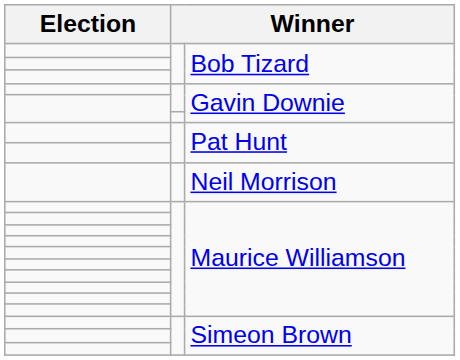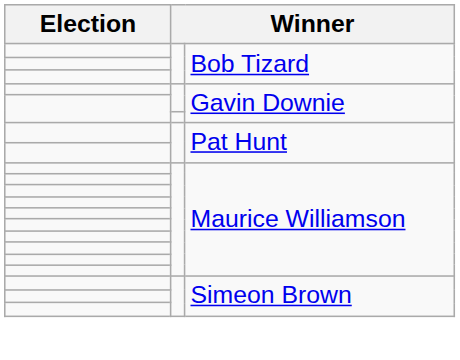- row: Neil Morrison
